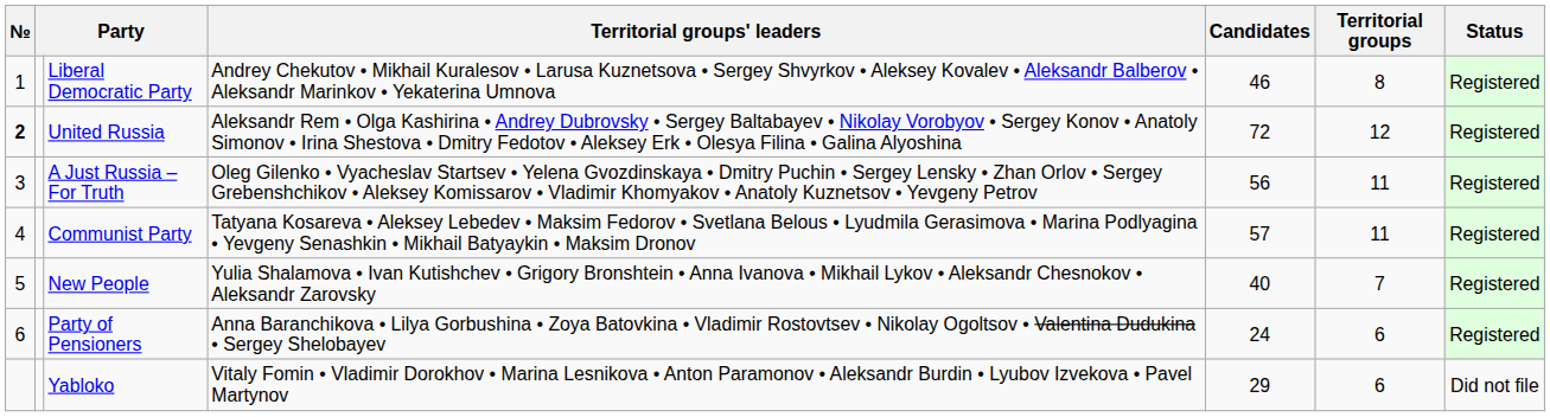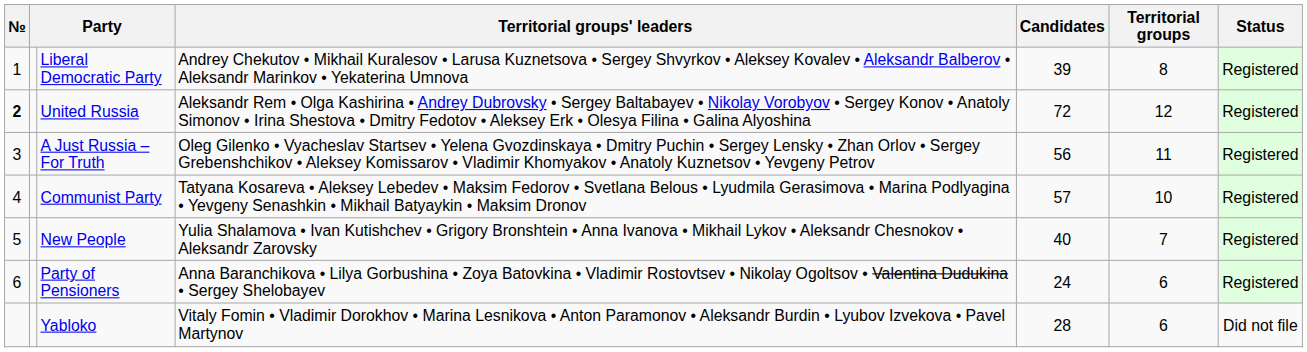Liberal Democratic Party | Candidates: 46 -> 39
Communist Party | Territorial groups: 11 -> 10
Yabloko | Candidates: 29 -> 28
